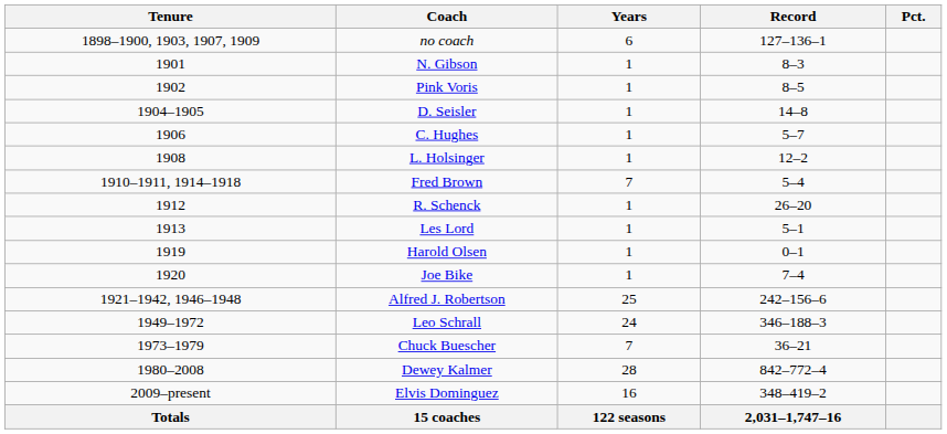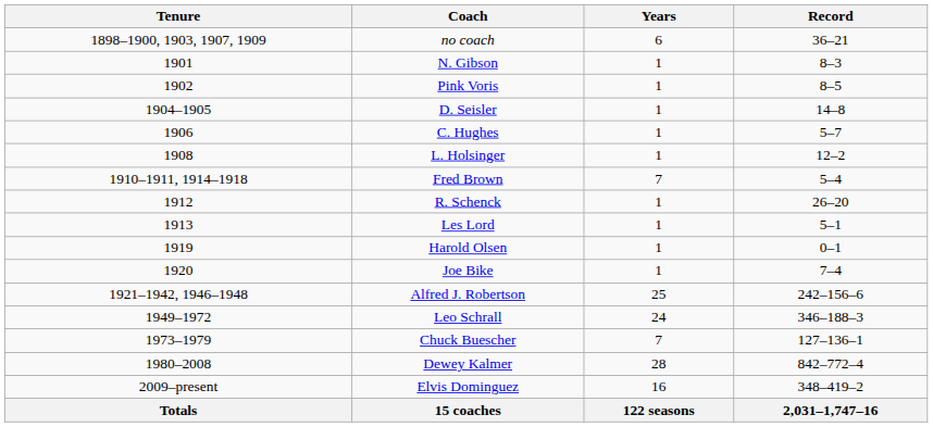- column: Pct.
no coach | Record: 127–136–1 -> 36–21
Chuck Buescher | Record: 36–21 -> 127–136–1
